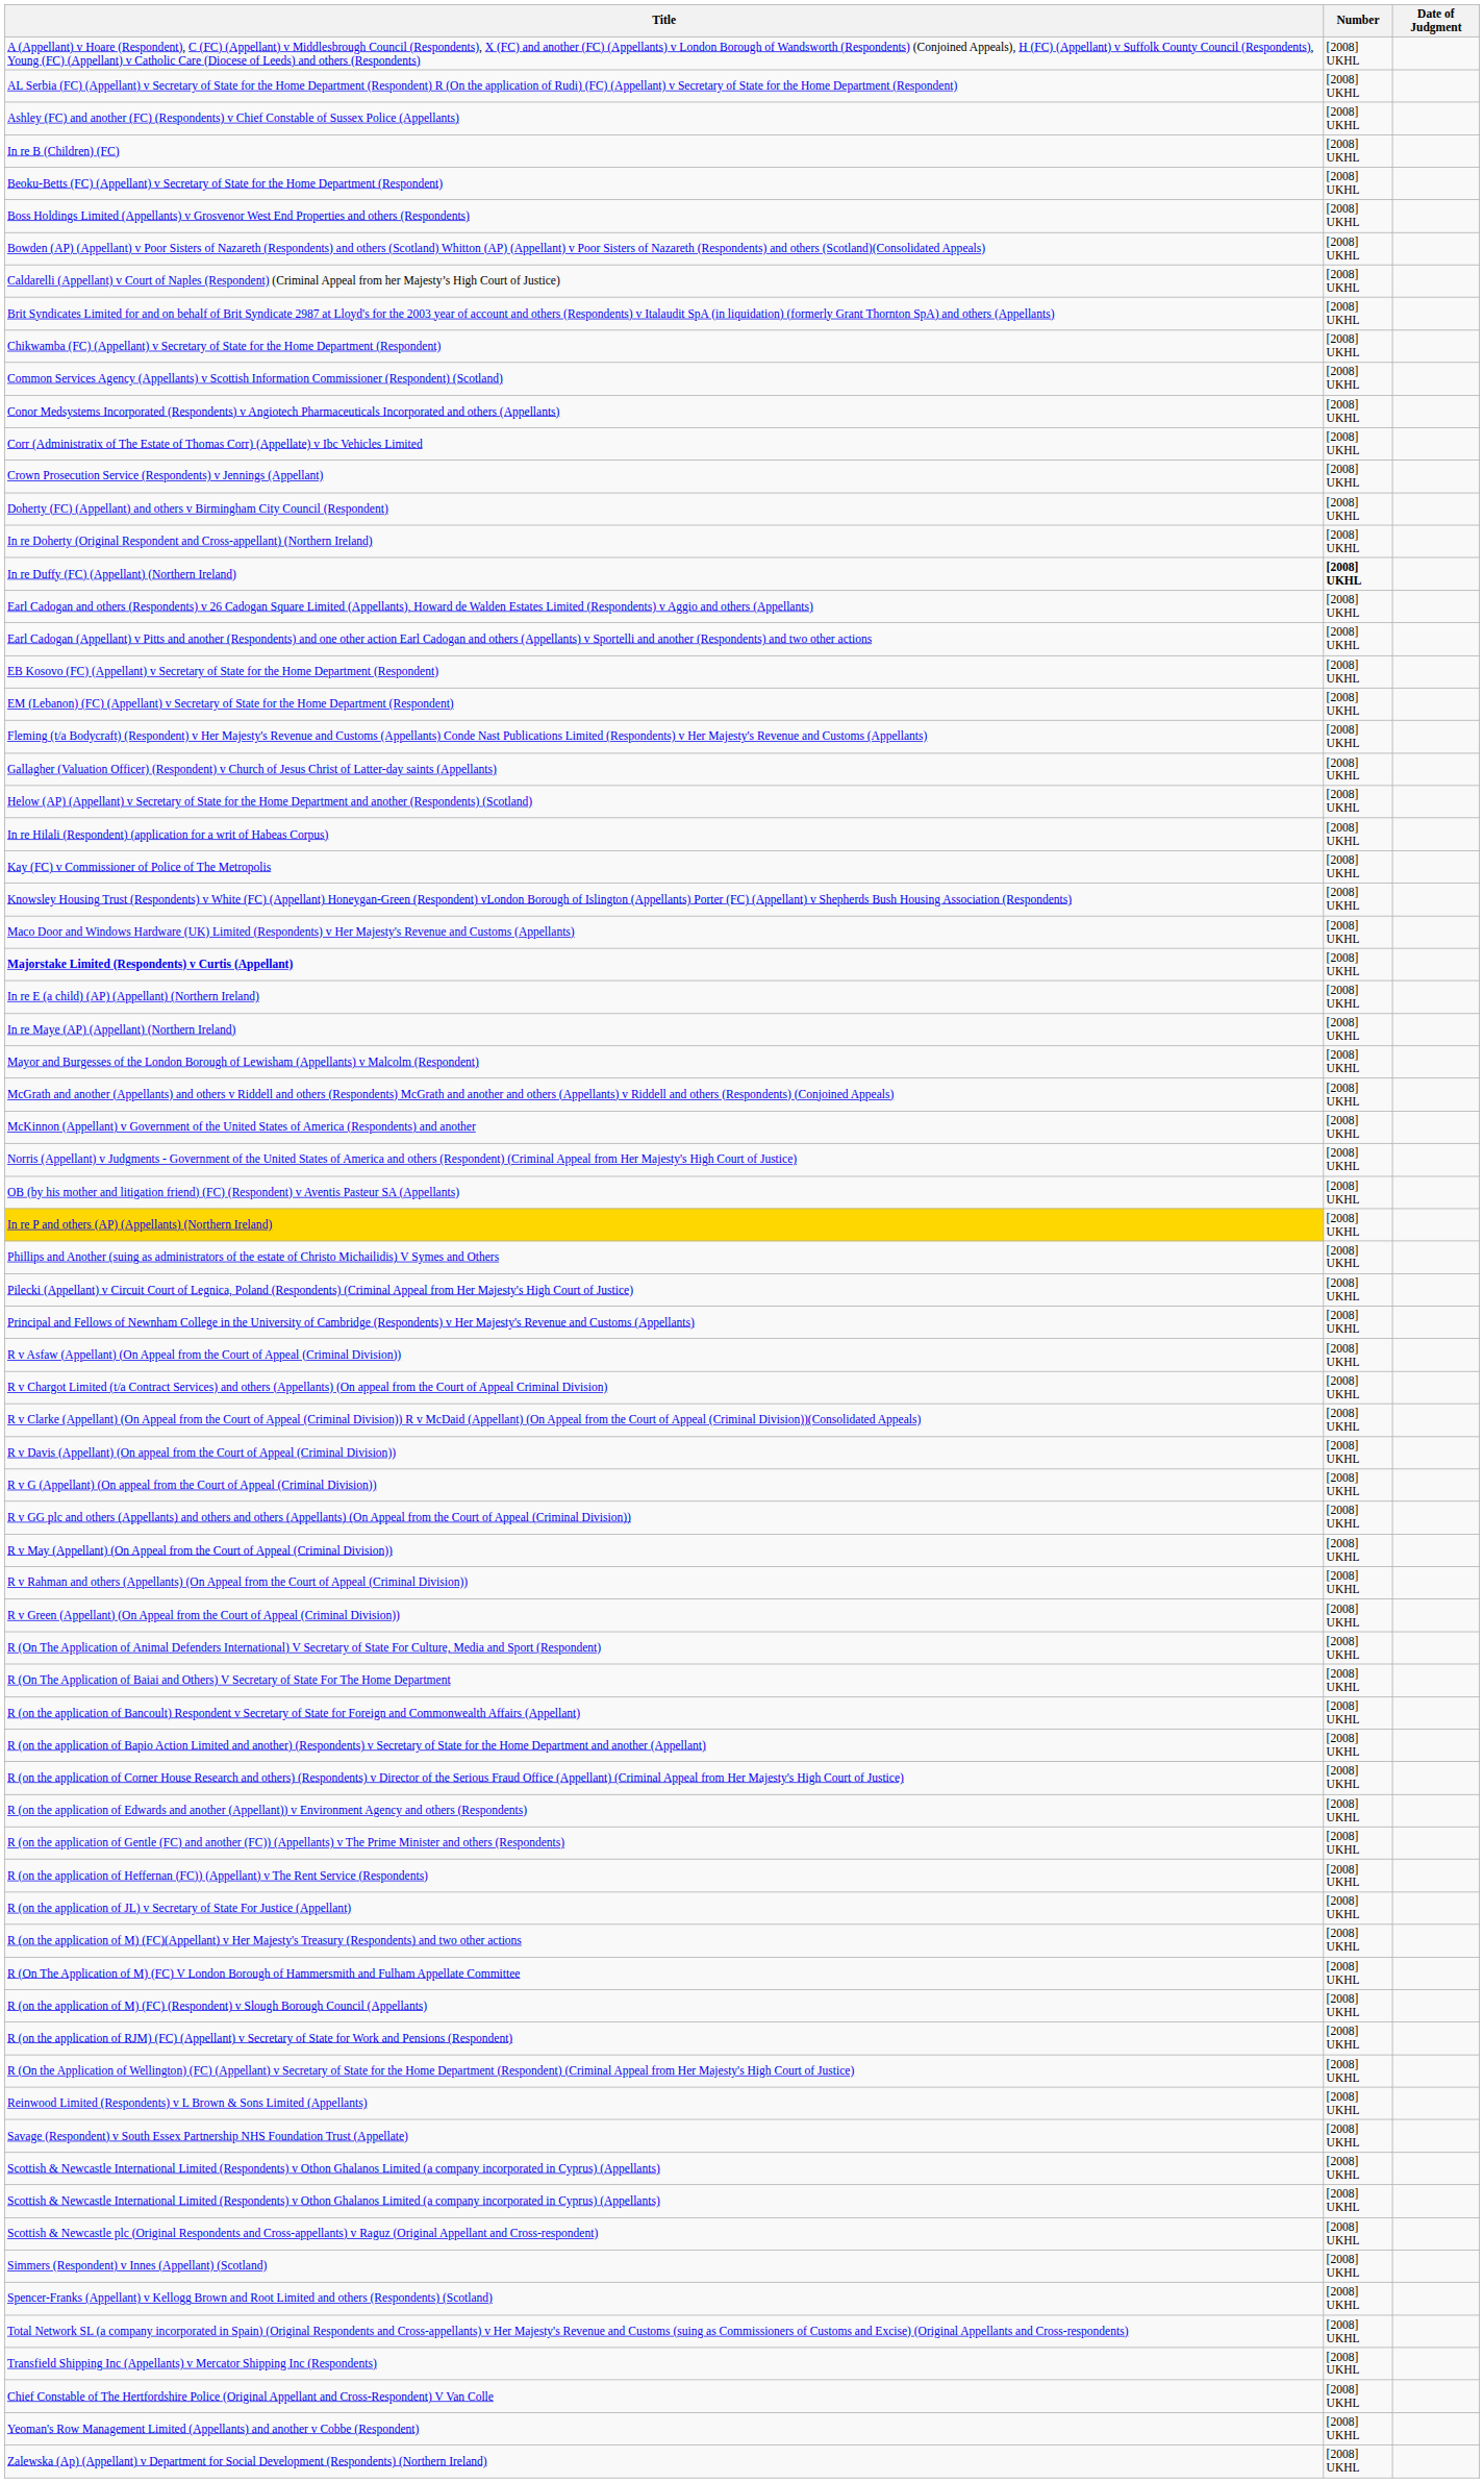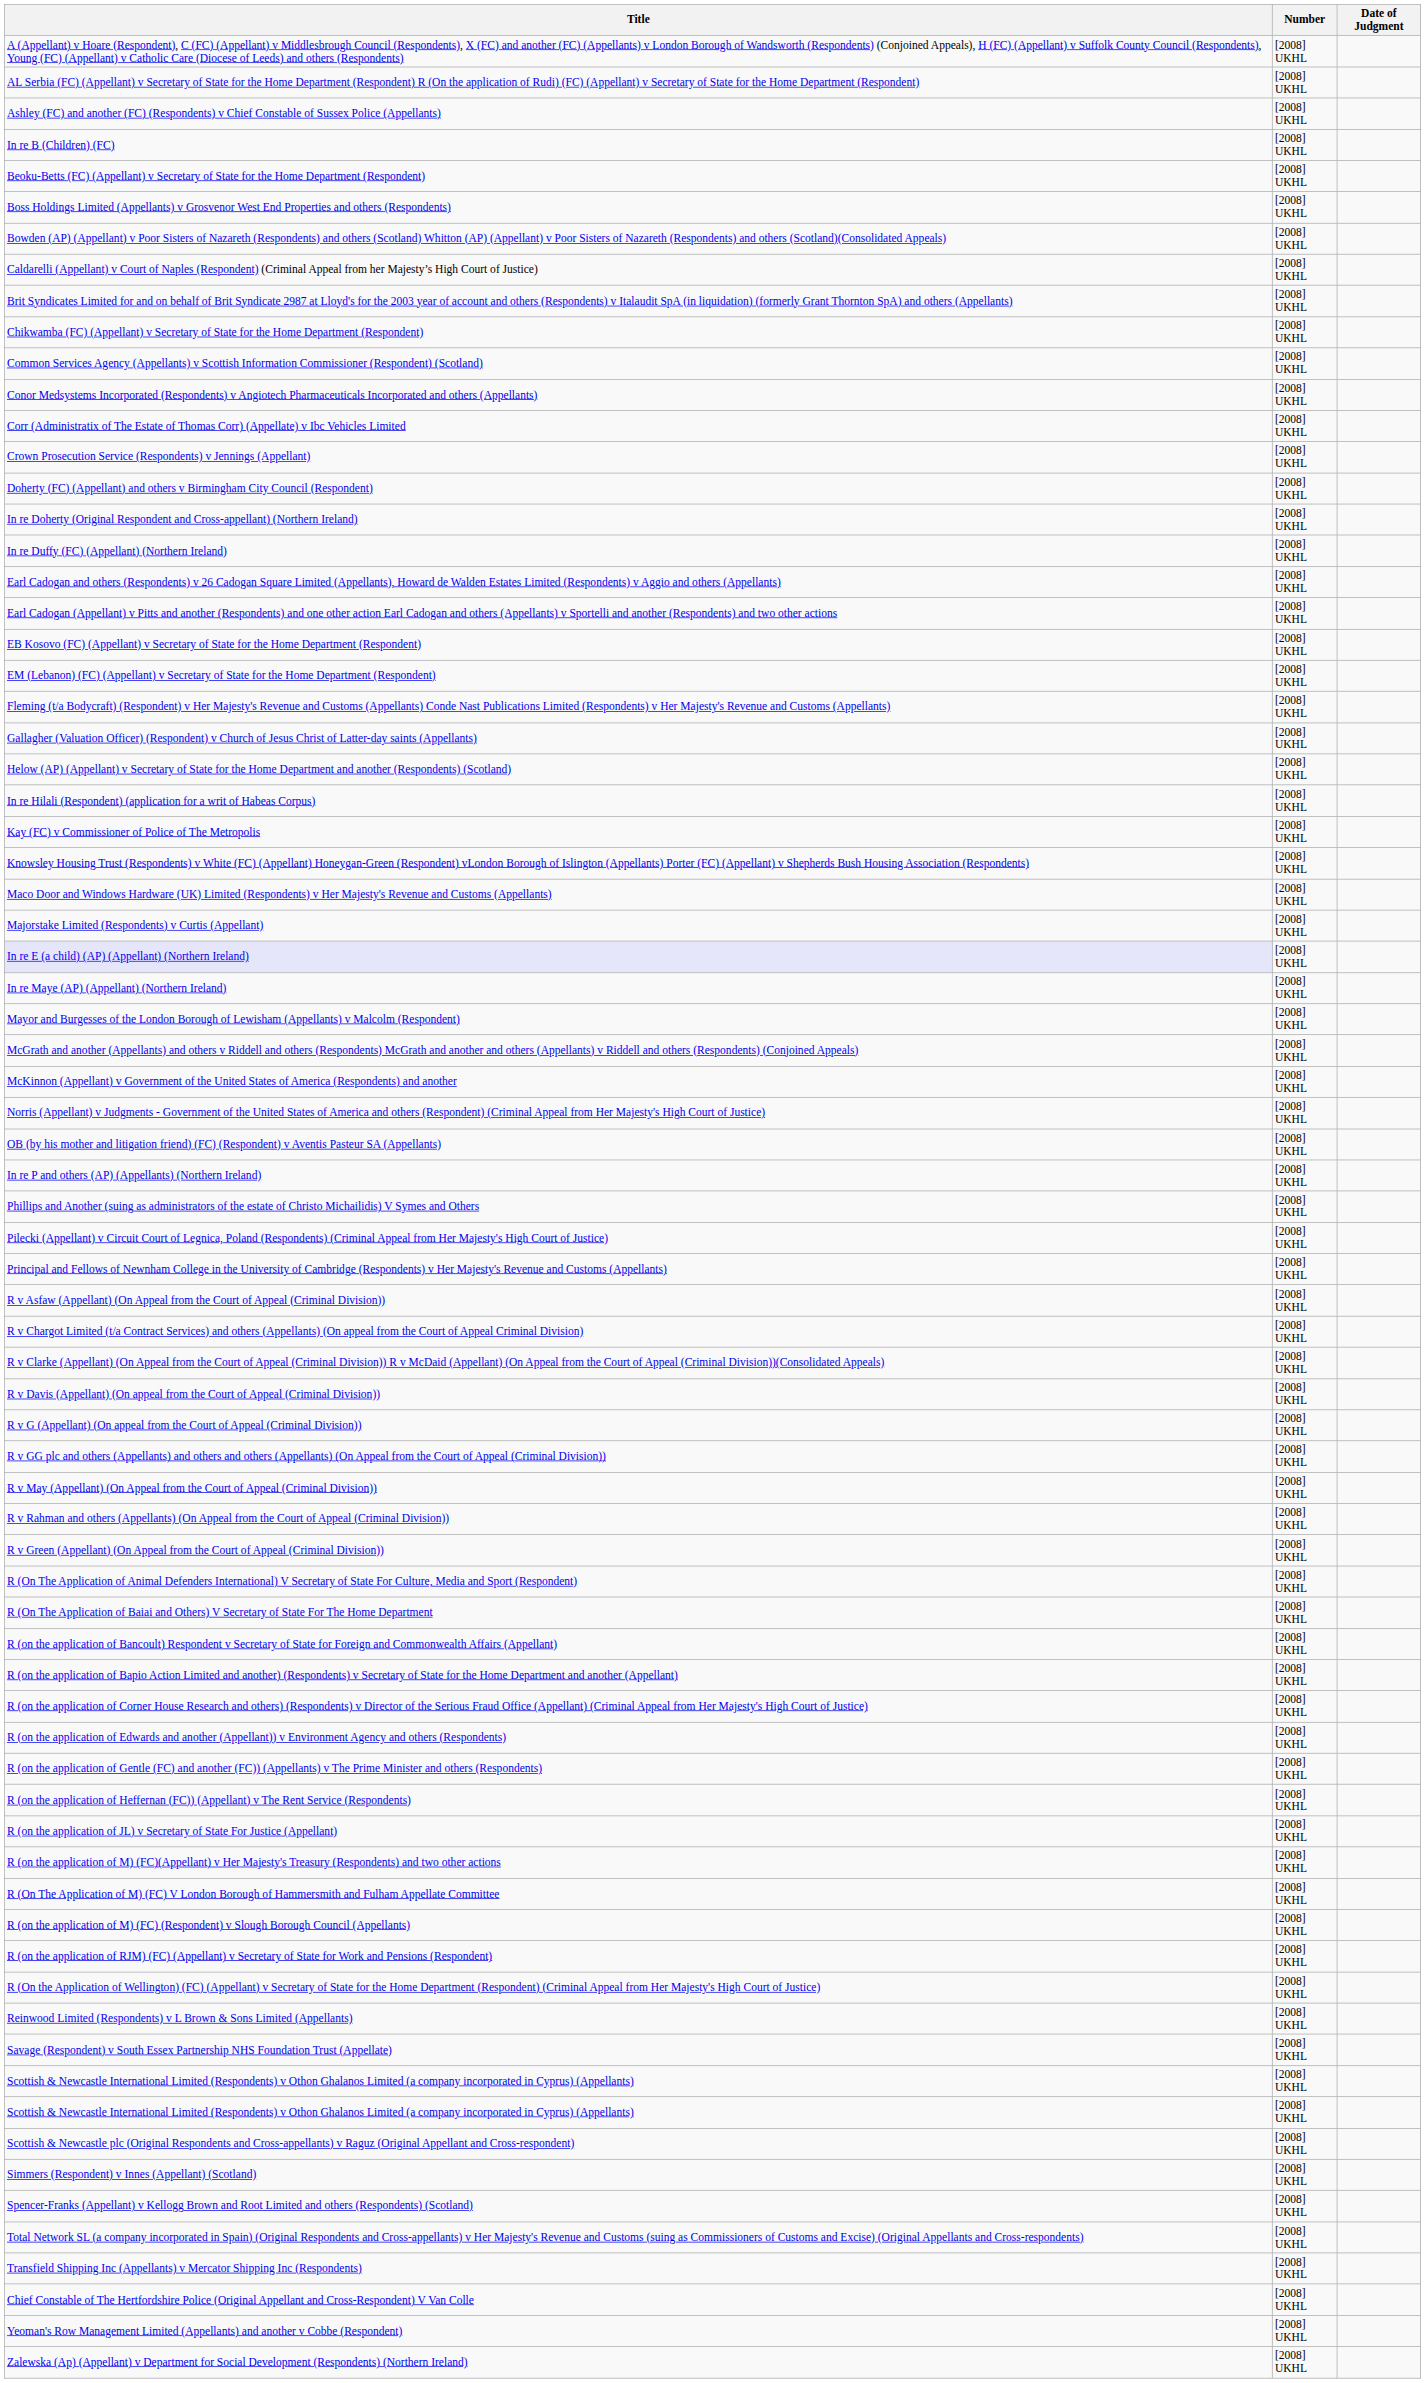In re Duffy (FC) (Appellant) (Northern Ireland) | Number: bold -> normal
Majorstake Limited (Respondents) v Curtis (Appellant) | Title: bold -> normal
In re E (a child) (AP) (Appellant) (Northern Ireland) | Title: no background -> lavender background
In re P and others (AP) (Appellants) (Northern Ireland) | Title: gold background -> no background
